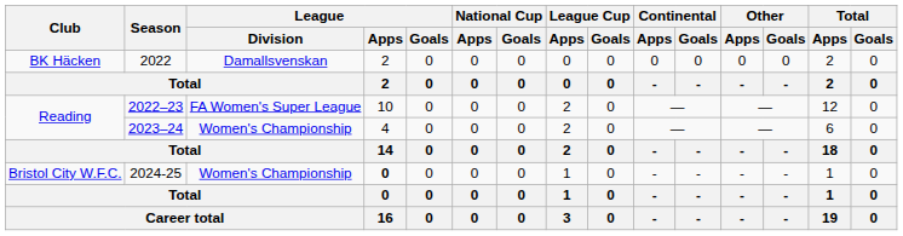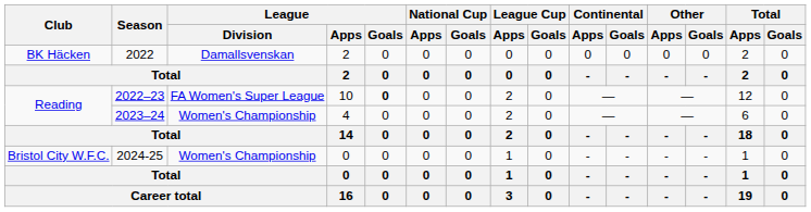2022–23 | League / Goals: normal -> bold
2024-25 | League / Apps: bold -> normal
